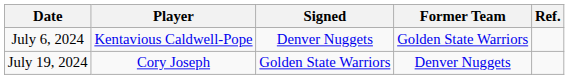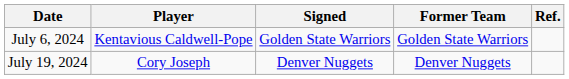July 6, 2024 | Signed: Denver Nuggets -> Golden State Warriors
July 19, 2024 | Signed: Golden State Warriors -> Denver Nuggets
